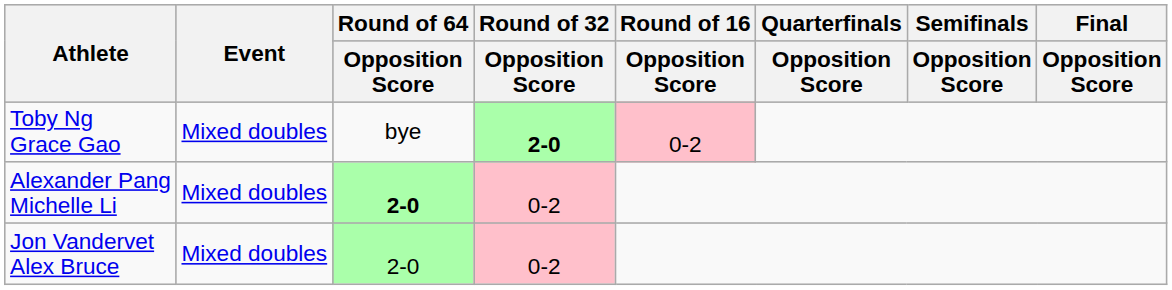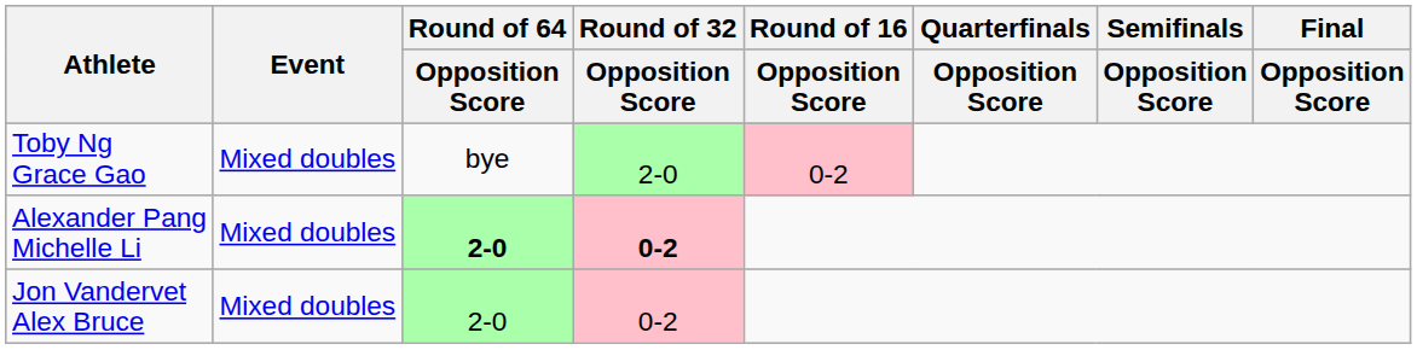Toby Ng Grace Gao | Round of 32 / Opposition Score: bold -> normal
Alexander Pang Michelle Li | Round of 32 / Opposition Score: normal -> bold
